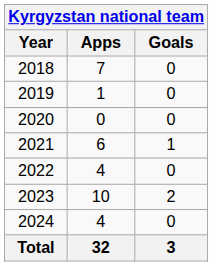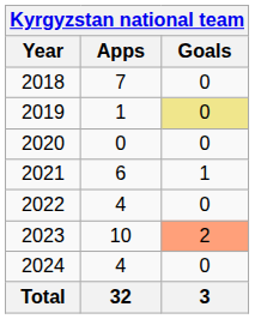2019 | Goals: no background -> khaki background
2023 | Goals: no background -> lightsalmon background
